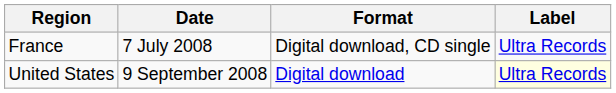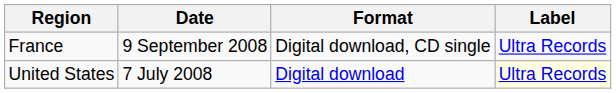France | Date: 7 July 2008 -> 9 September 2008
United States | Date: 9 September 2008 -> 7 July 2008
